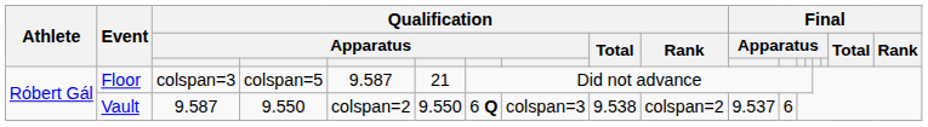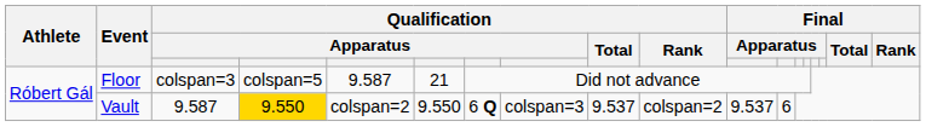Vault | column 4: no background -> gold background
Vault | Qualification / Total: 9.538 -> 9.537
